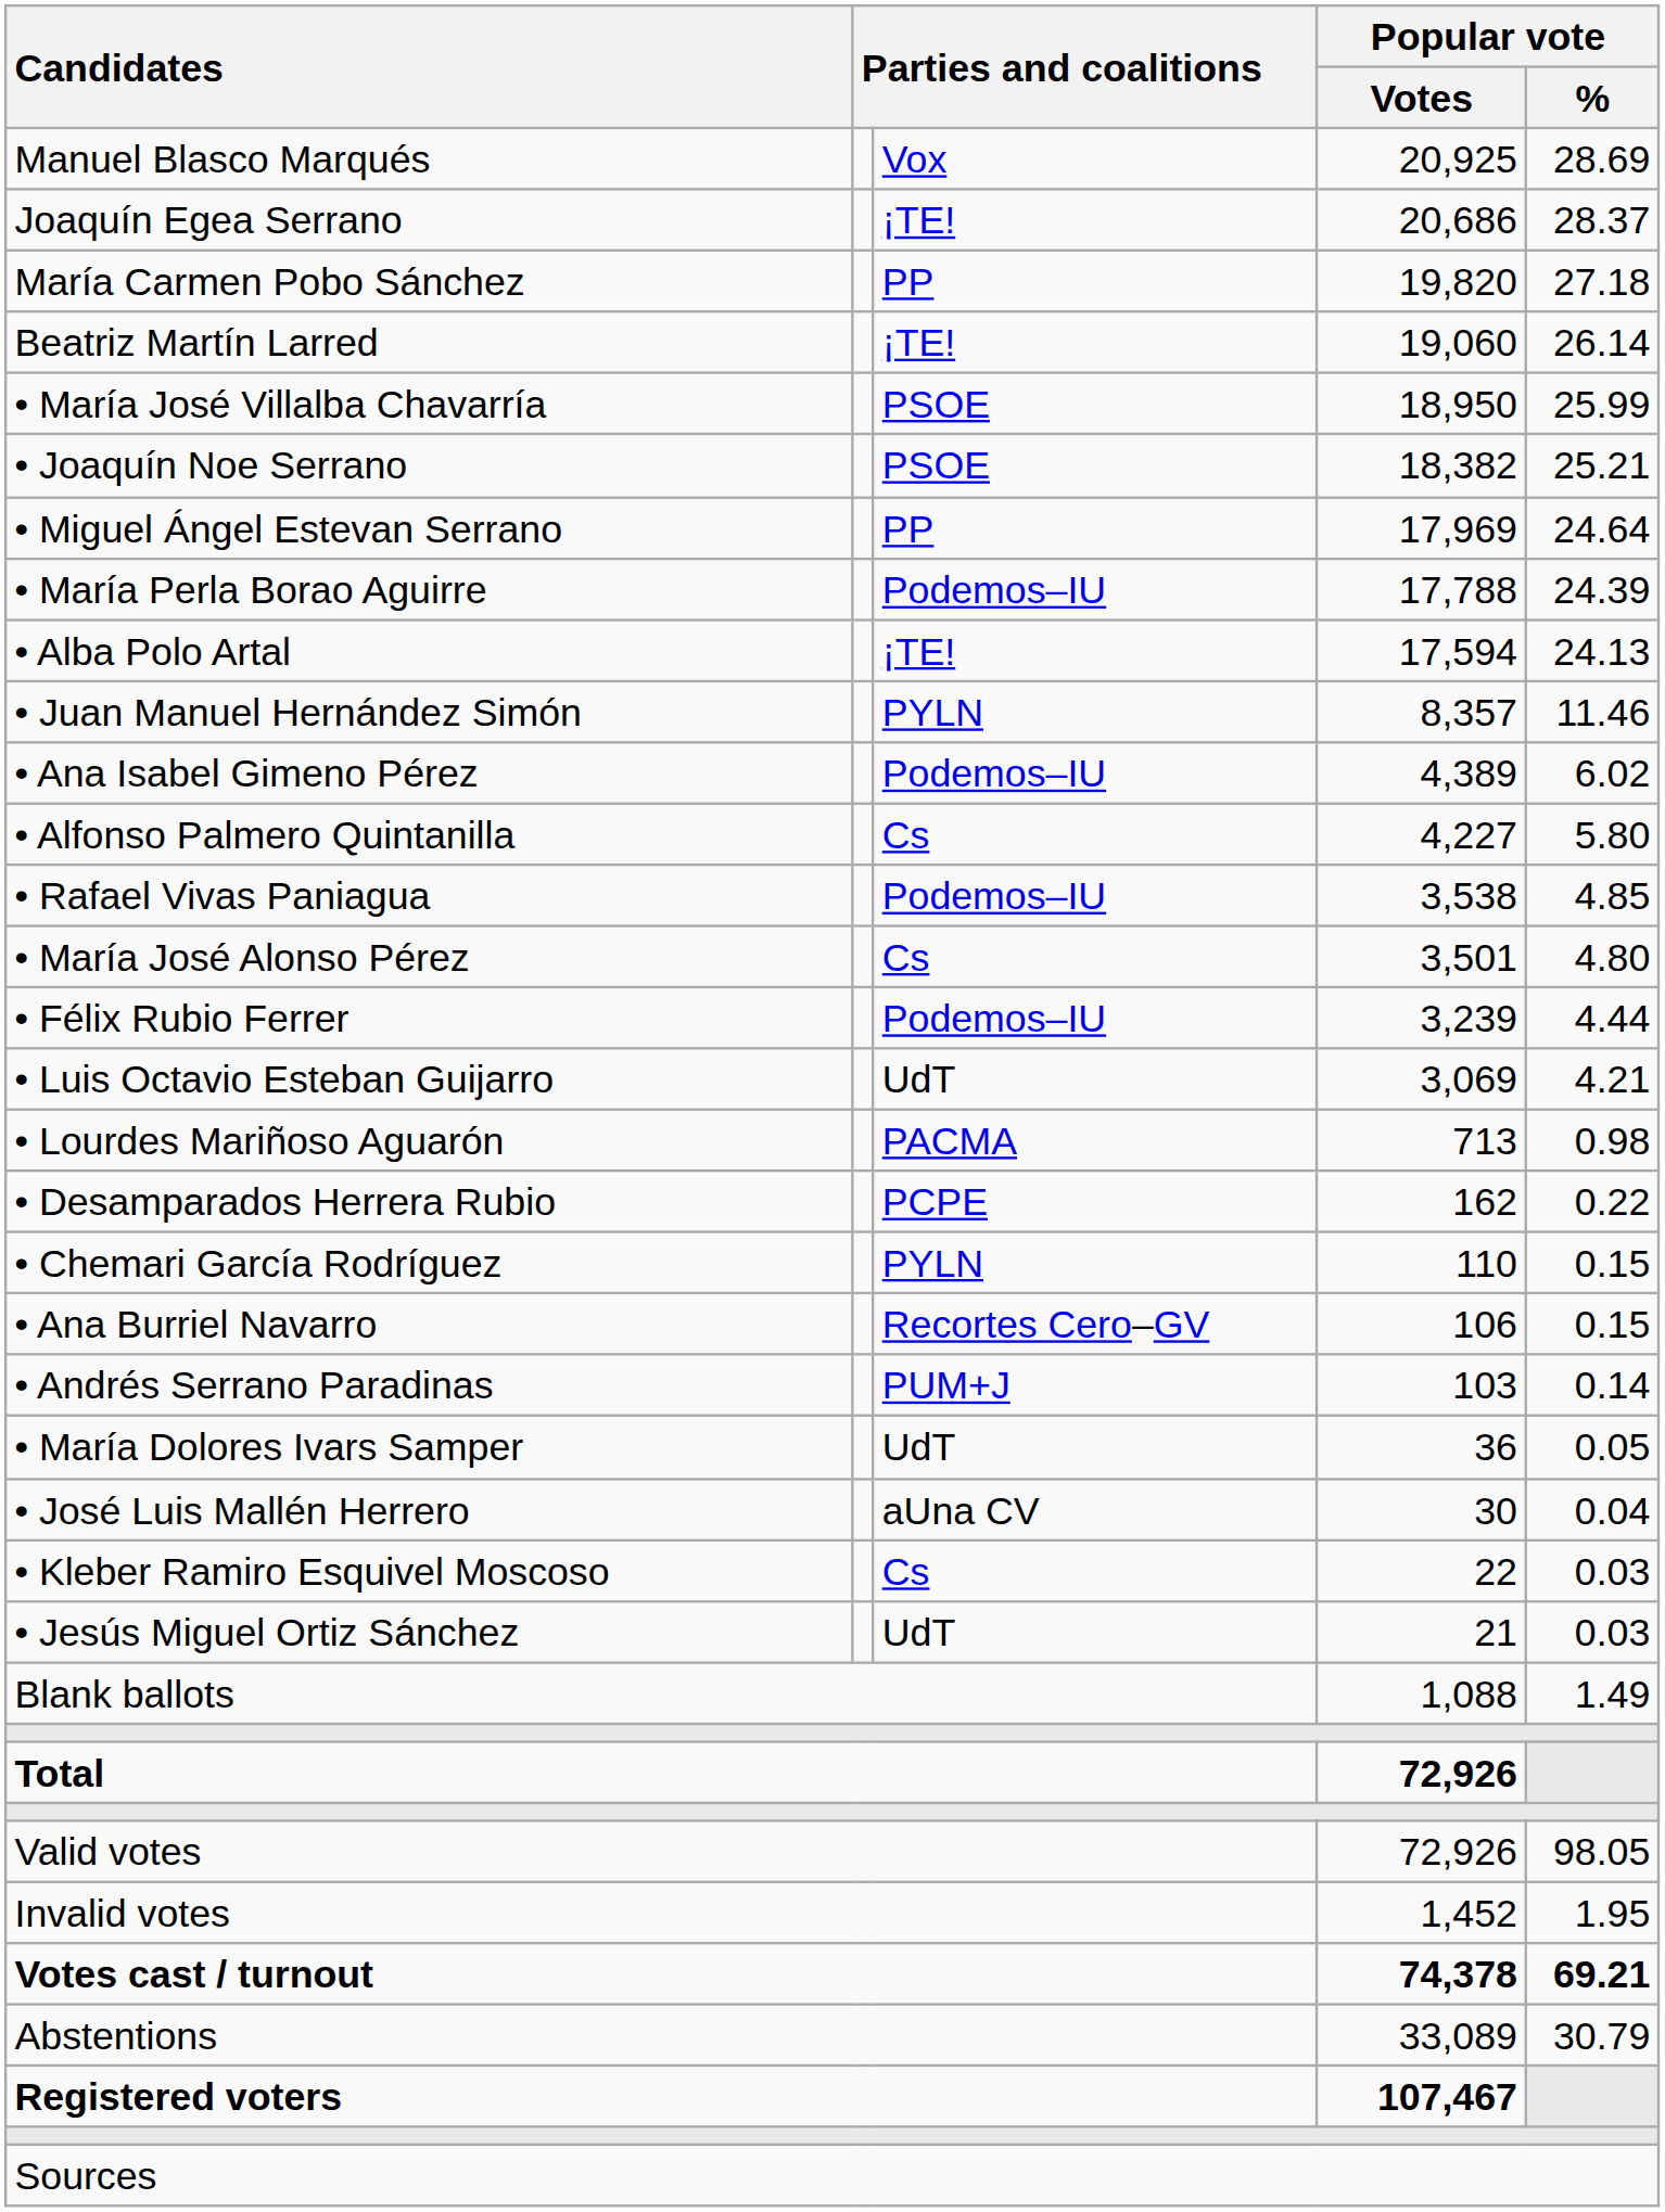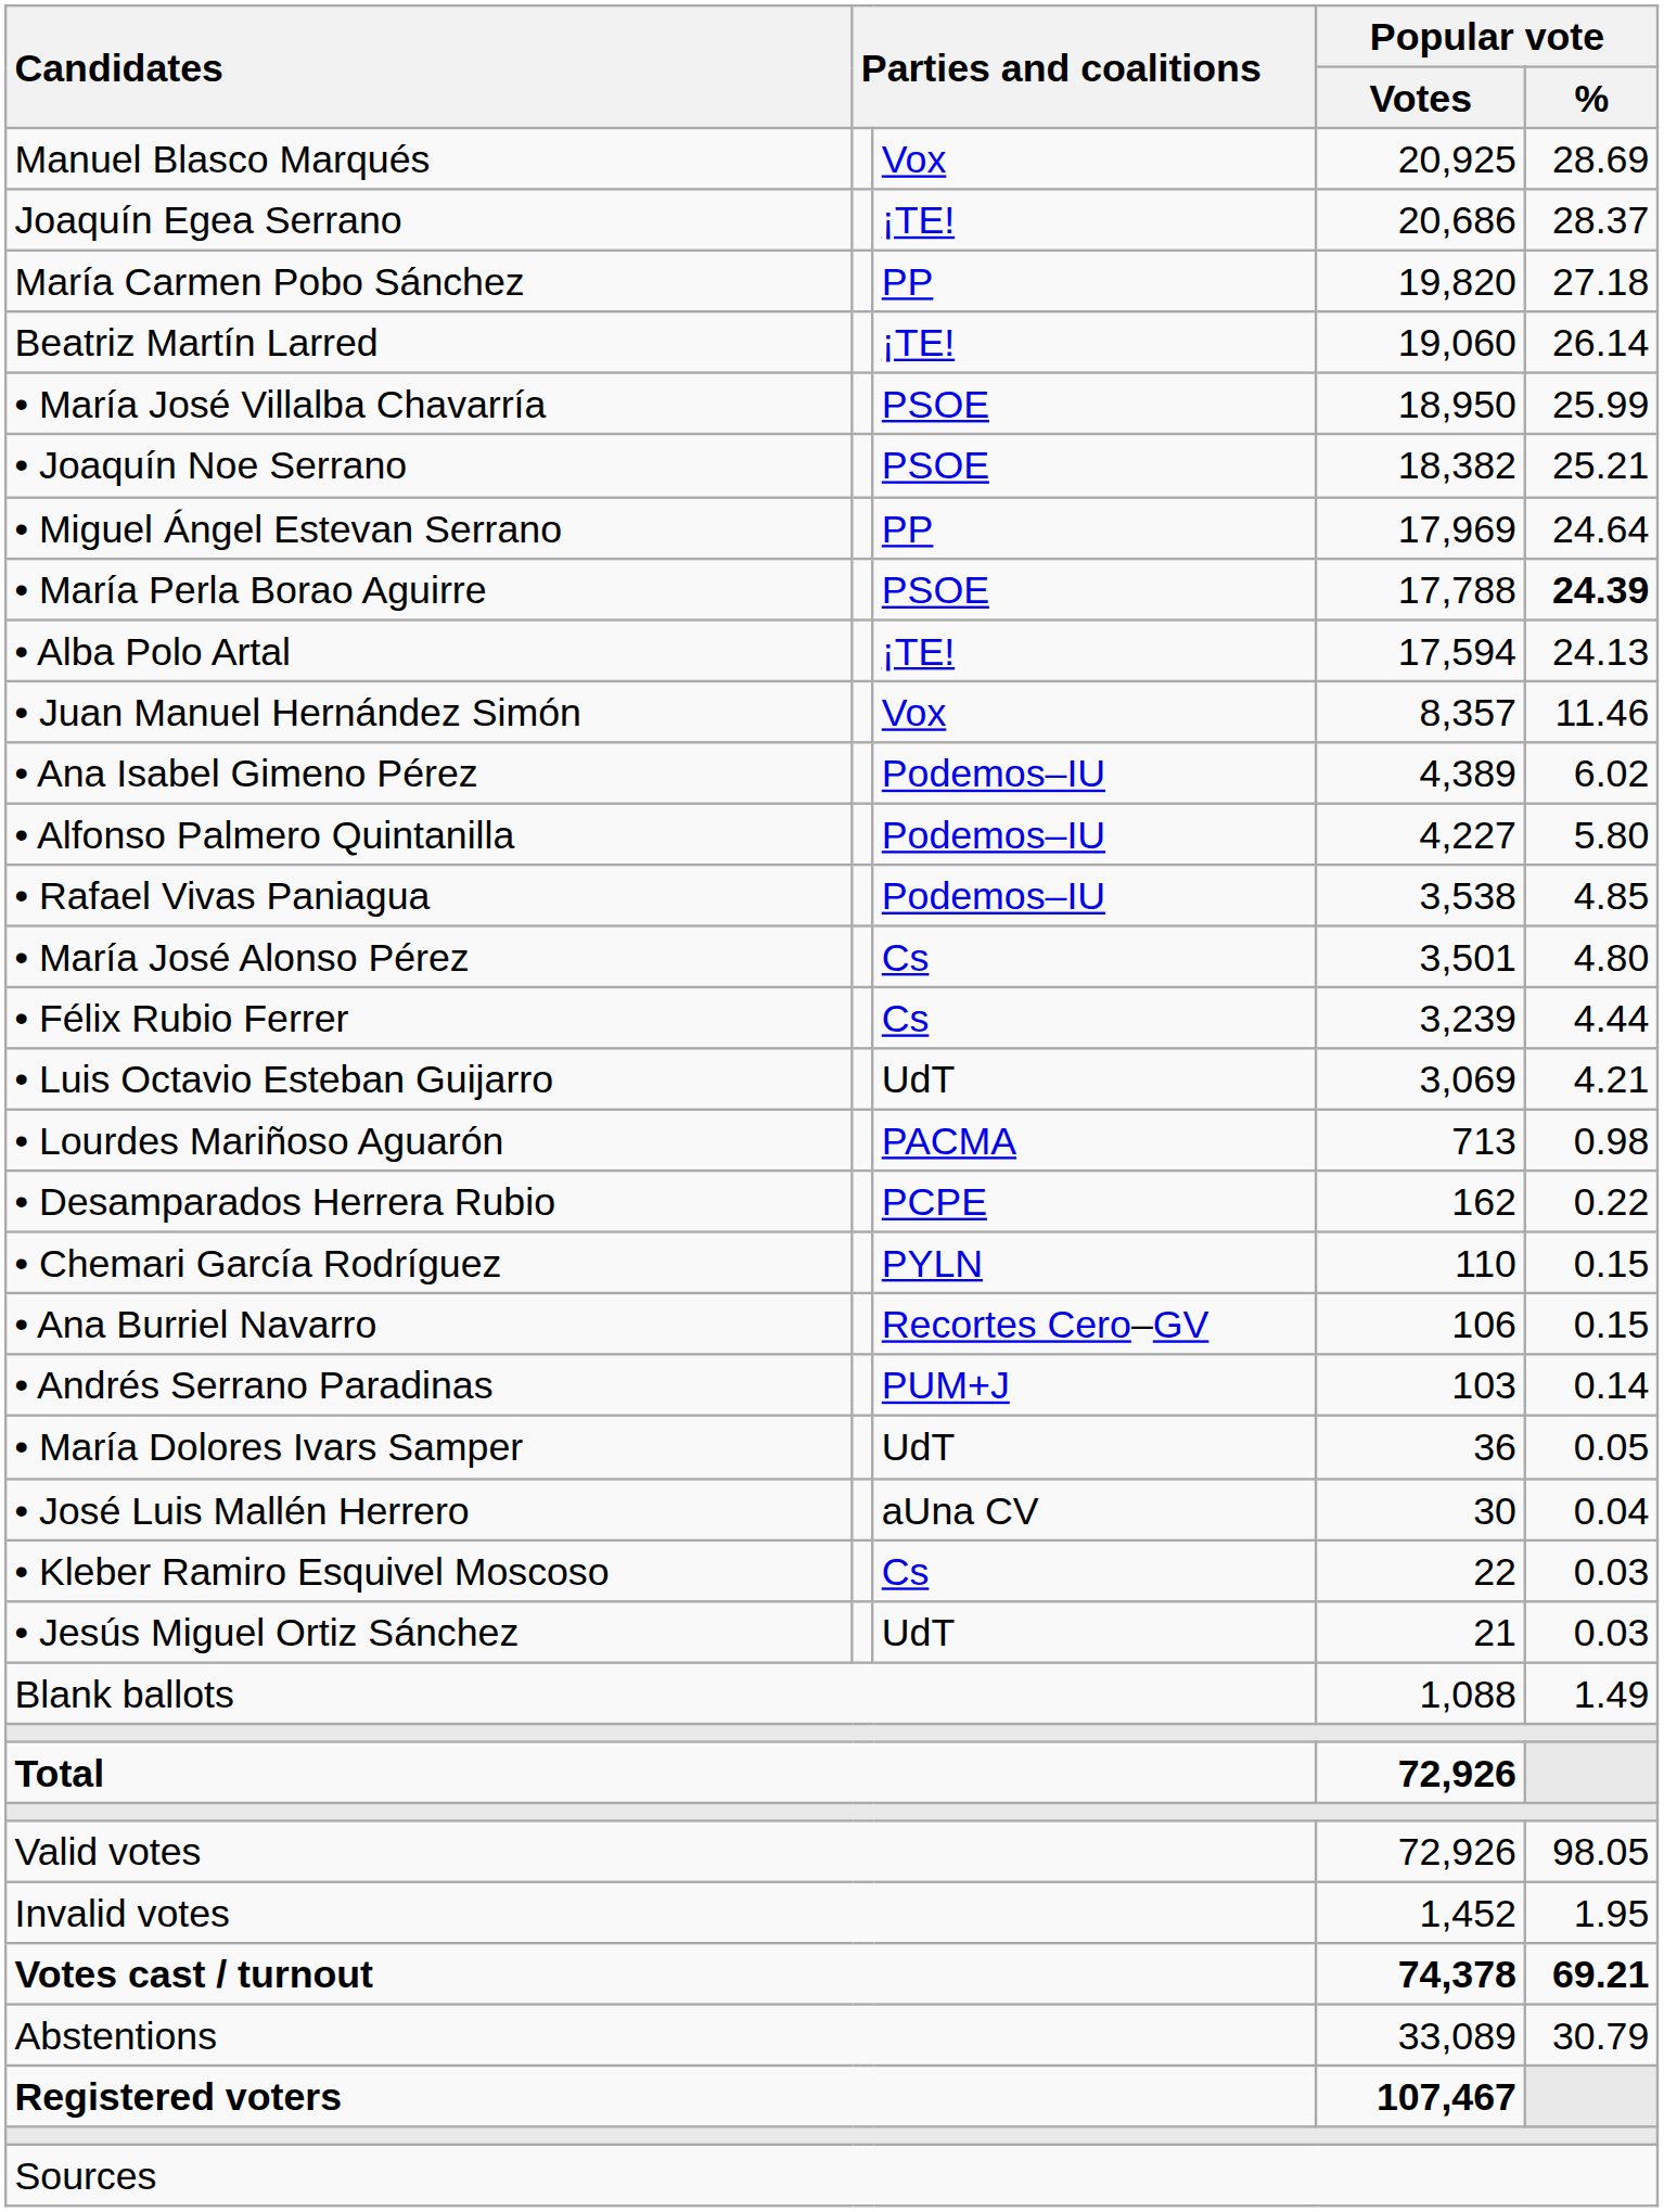• María Perla Borao Aguirre | column 3: Podemos–IU -> PSOE
• María Perla Borao Aguirre | Popular vote / %: normal -> bold
• Juan Manuel Hernández Simón | column 3: PYLN -> Vox
• Alfonso Palmero Quintanilla | column 3: Cs -> Podemos–IU
• Félix Rubio Ferrer | column 3: Podemos–IU -> Cs
